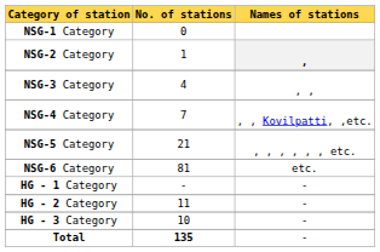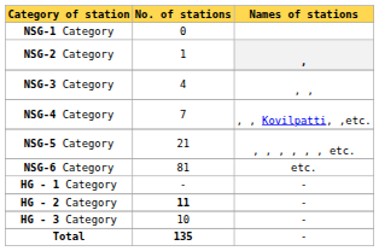HG - 2 Category | No. of stations: normal -> bold
